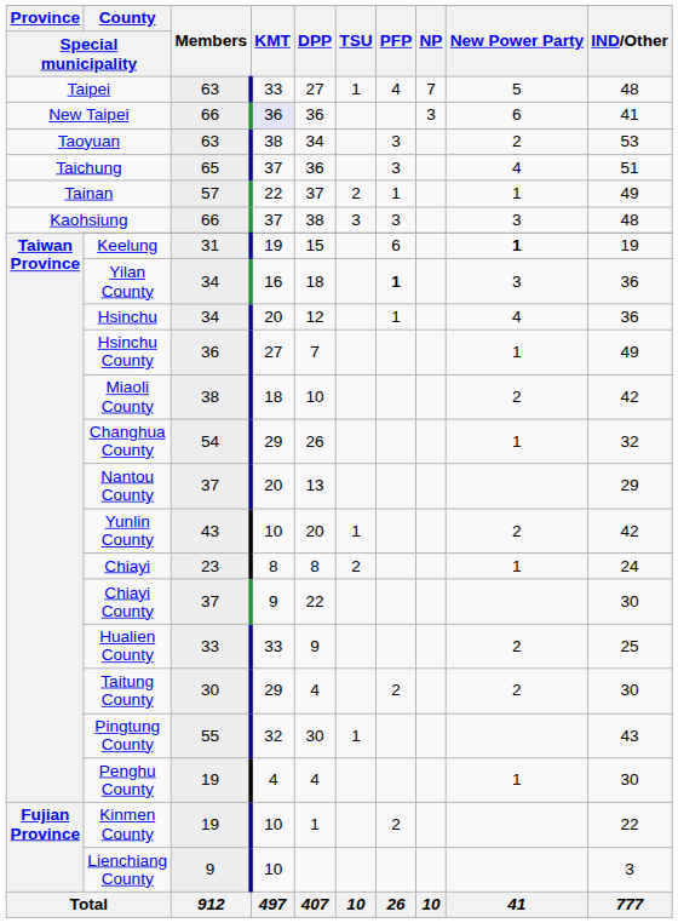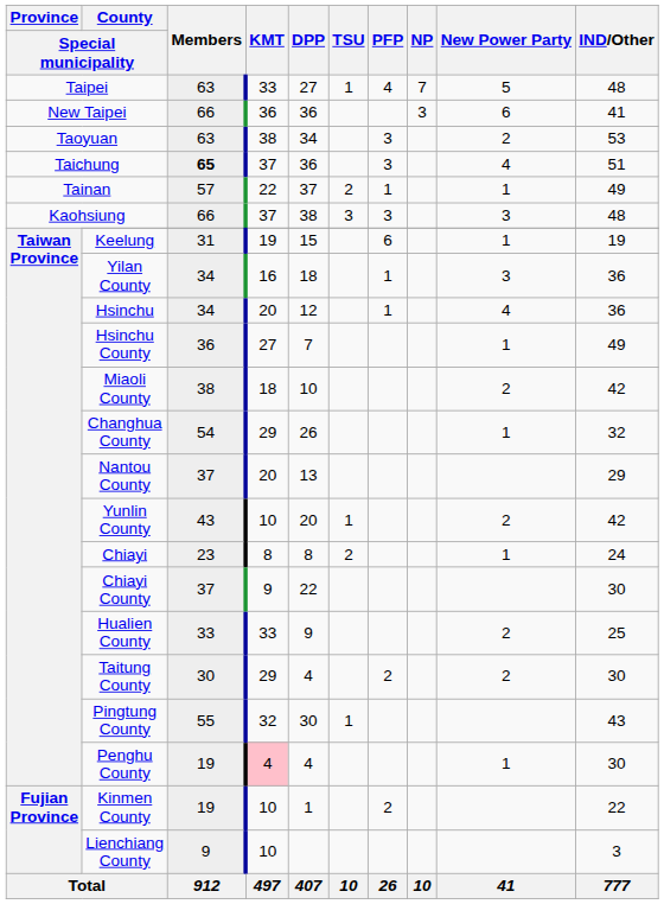New Taipei | KMT: lavender background -> no background
Taichung | Members: normal -> bold
Keelung | New Power Party: bold -> normal
Yilan County | PFP: bold -> normal
Penghu County | KMT: no background -> pink background
